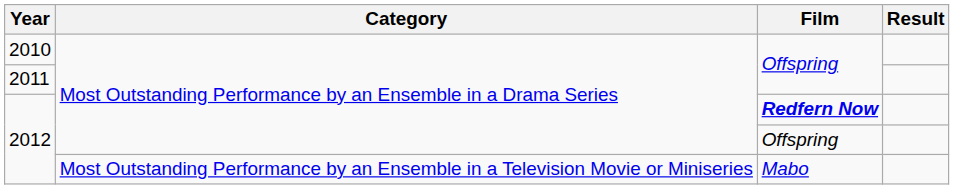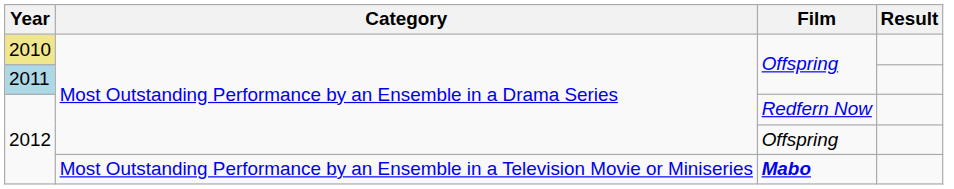2010 | Year: no background -> khaki background
2011 | Year: no background -> lightblue background
2012 / Redfern Now | Film: bold -> normal
2012 / Mabo | Film: normal -> bold
